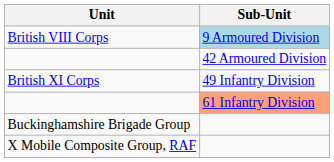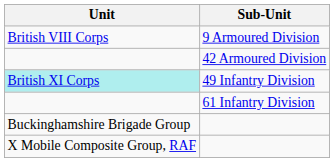row 2 | Sub-Unit: lightblue background -> no background
row 4 | Unit: no background -> paleturquoise background
row 5 | Sub-Unit: lightsalmon background -> no background
